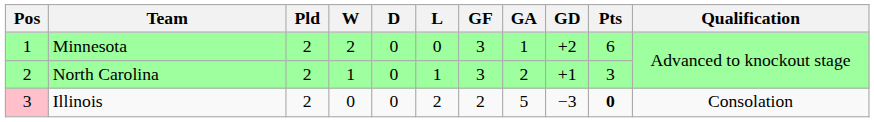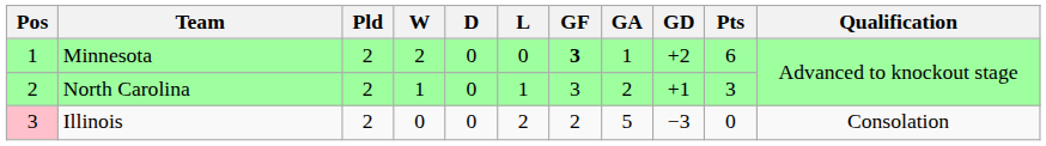Minnesota | GF: normal -> bold
Illinois | Pts: bold -> normal
